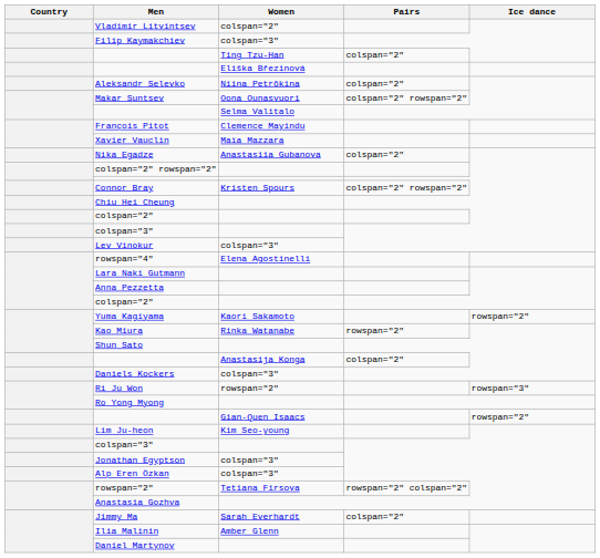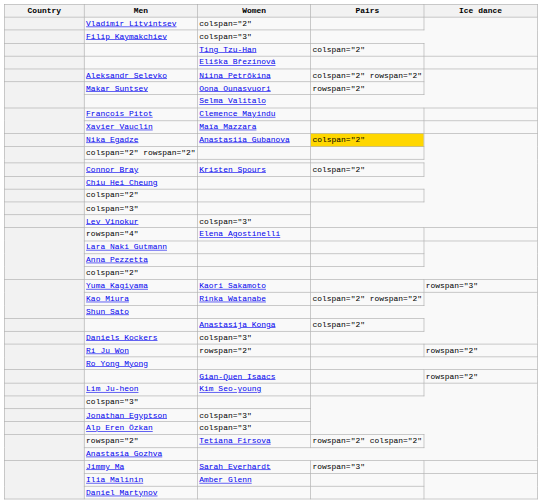Aleksandr Selevko | Pairs: colspan="2" -> colspan="2" rowspan="2"
Makar Suntsev | Pairs: colspan="2" rowspan="2" -> rowspan="2"
Nika Egadze | Pairs: no background -> gold background
Connor Bray | Pairs: colspan="2" rowspan="2" -> colspan="2"
Yuma Kagiyama | Ice dance: rowspan="2" -> rowspan="3"
Kao Miura | Pairs: rowspan="2" -> colspan="2" rowspan="2"
Ri Ju Won | Ice dance: rowspan="3" -> rowspan="2"
Jimmy Ma | Pairs: colspan="2" -> rowspan="3"
